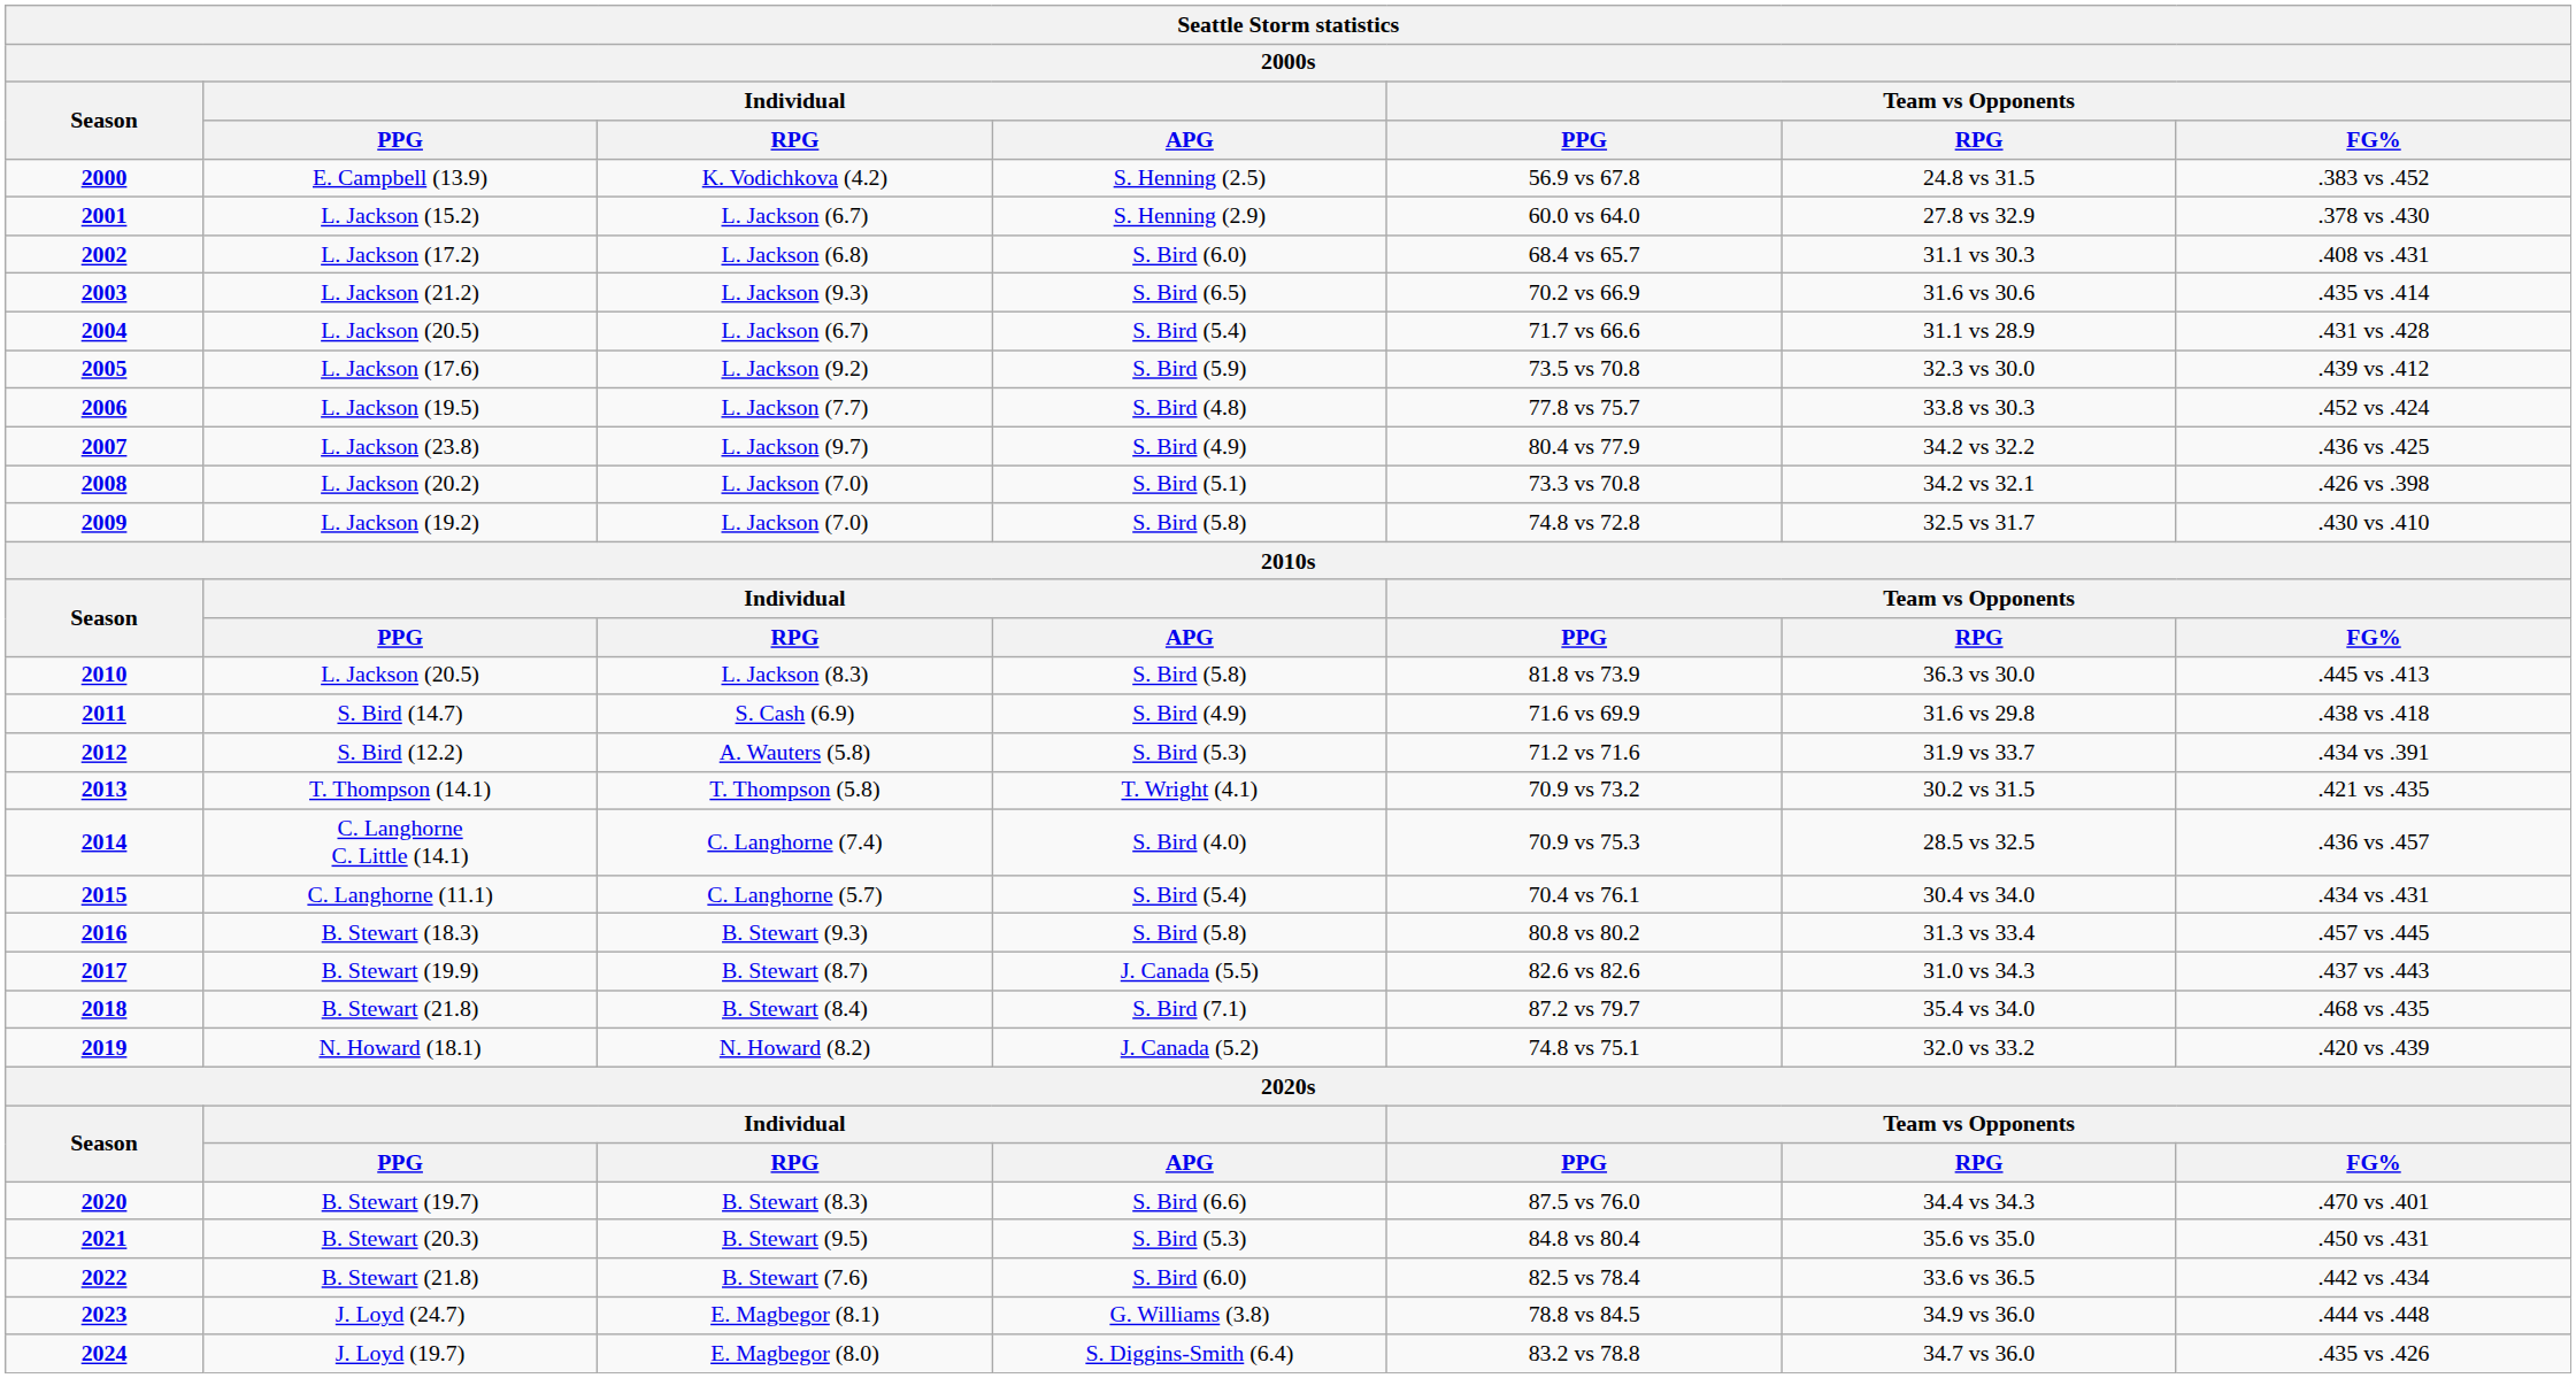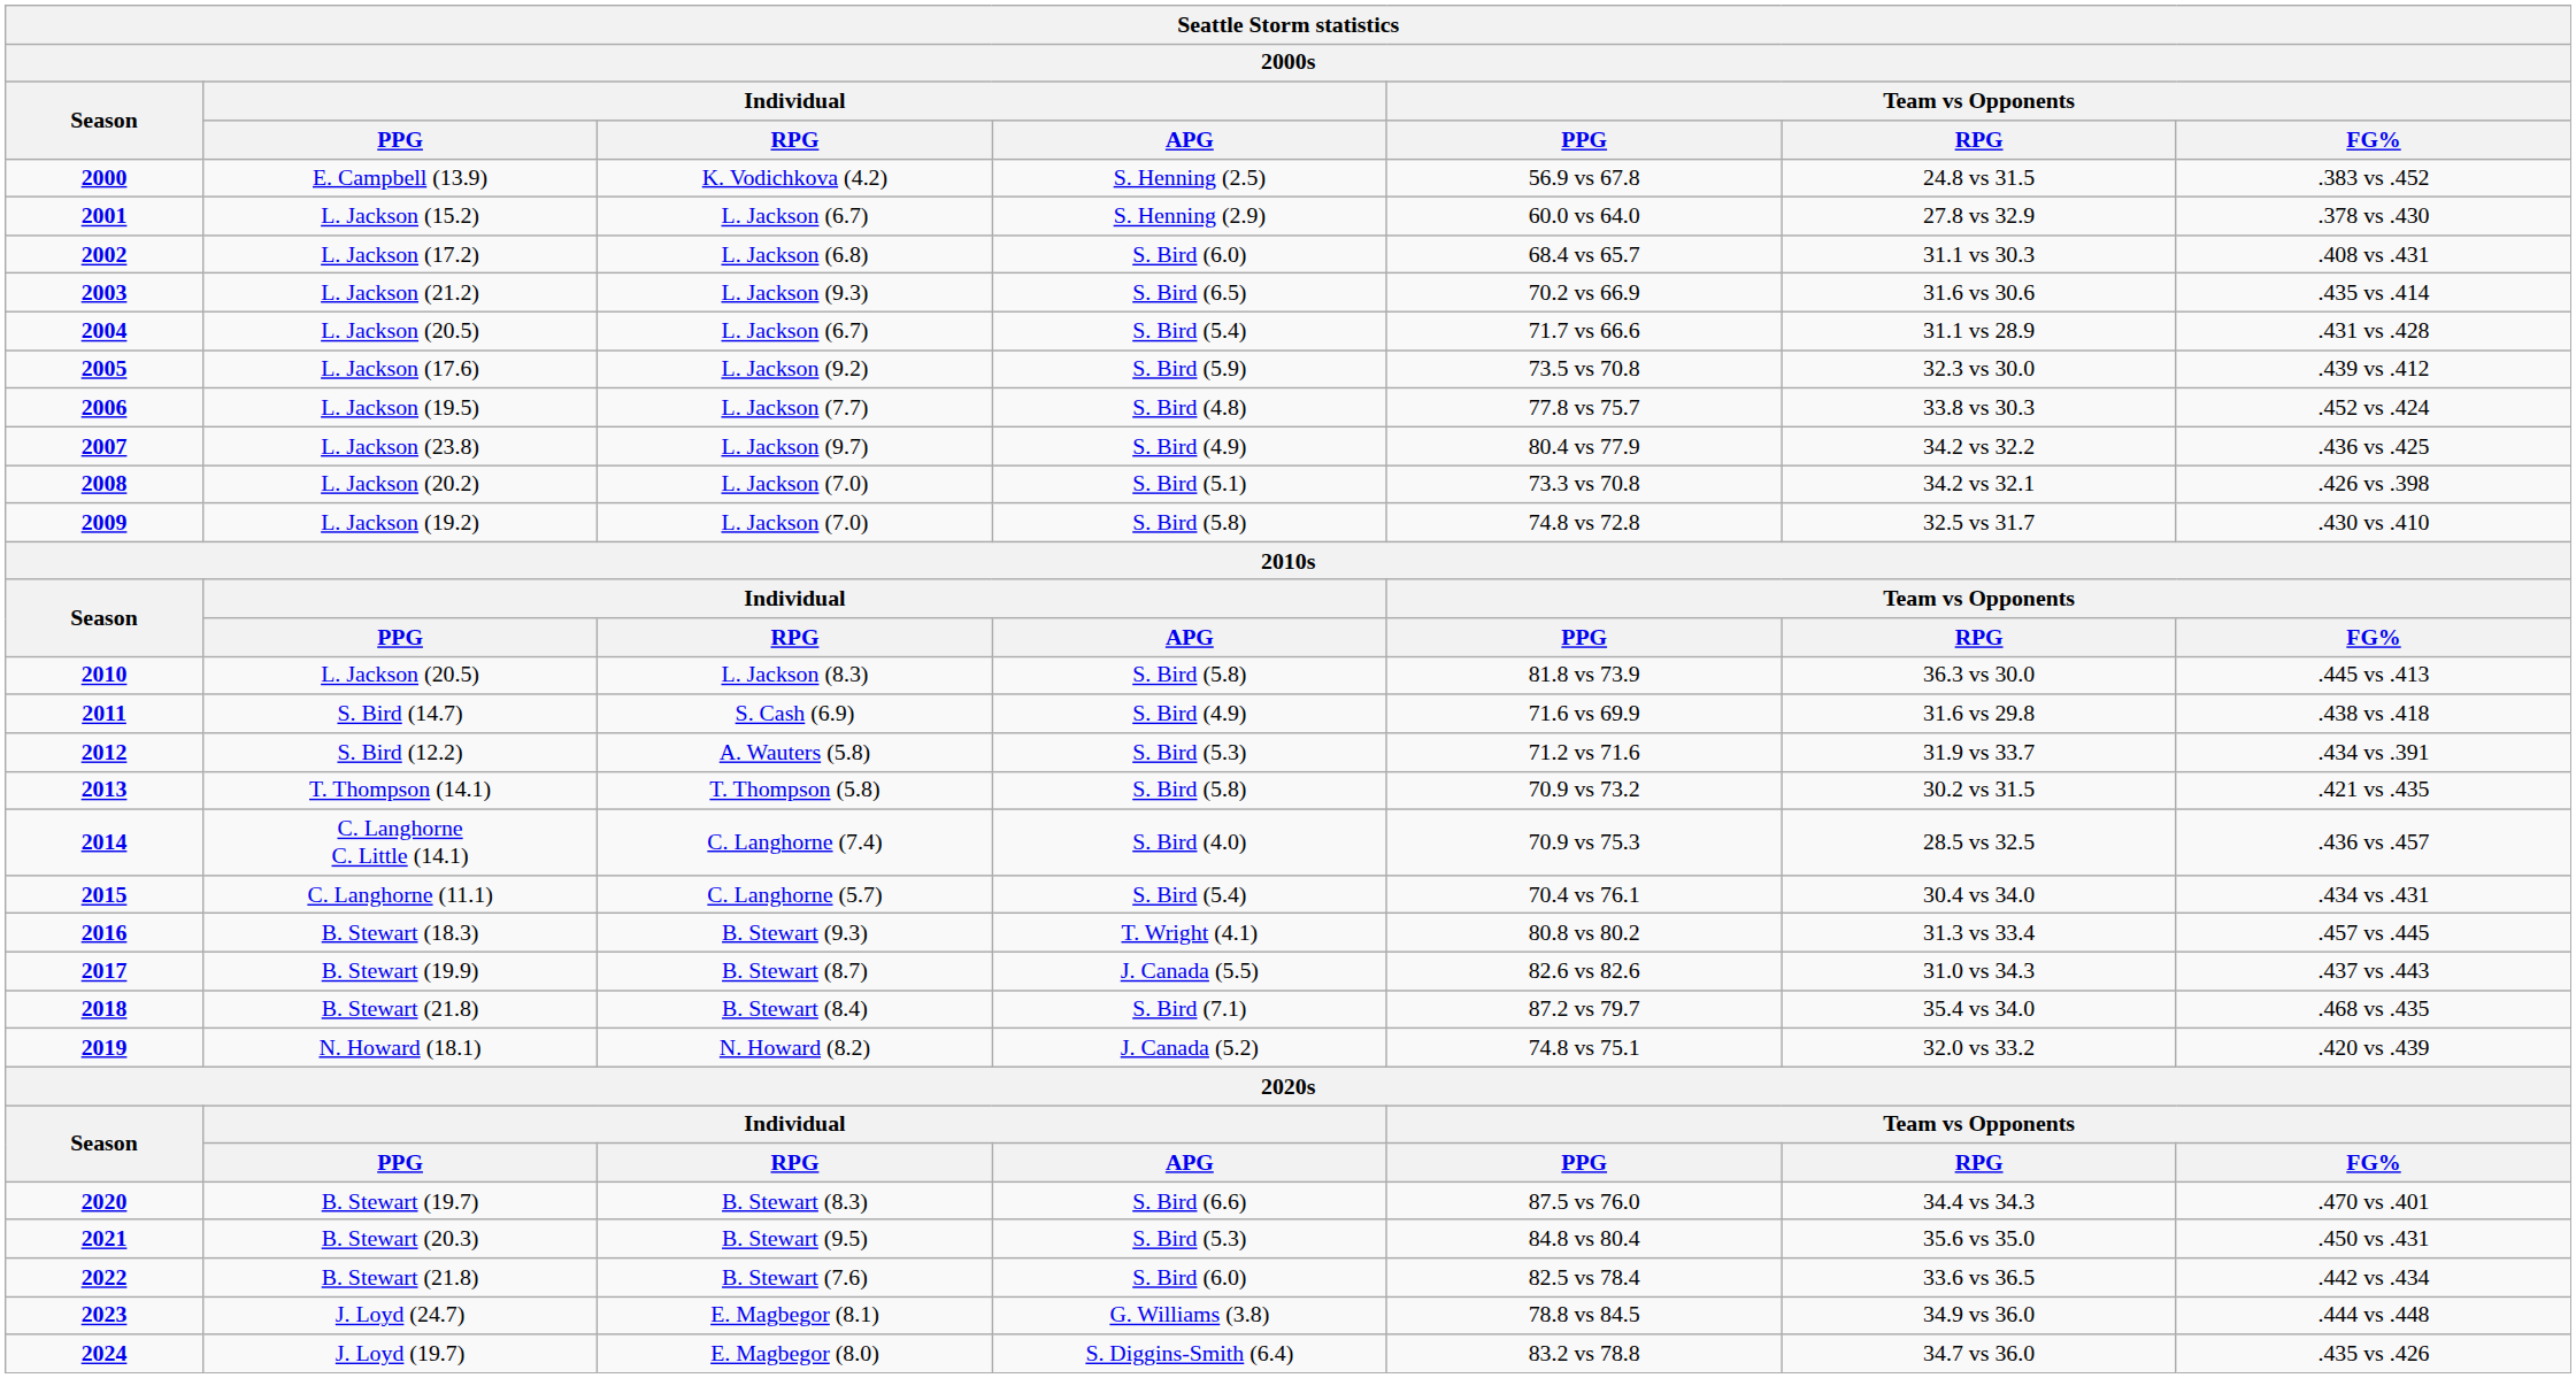T. Thompson (14.1) | Individual / APG: T. Wright (4.1) -> S. Bird (5.8)
B. Stewart (18.3) | Individual / APG: S. Bird (5.8) -> T. Wright (4.1)
